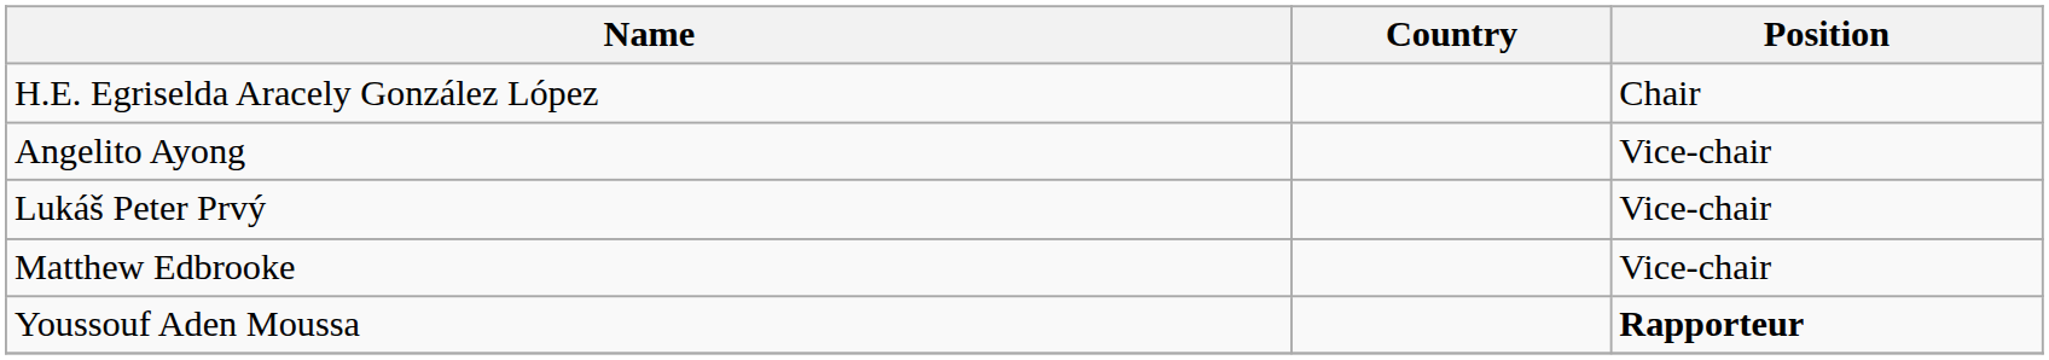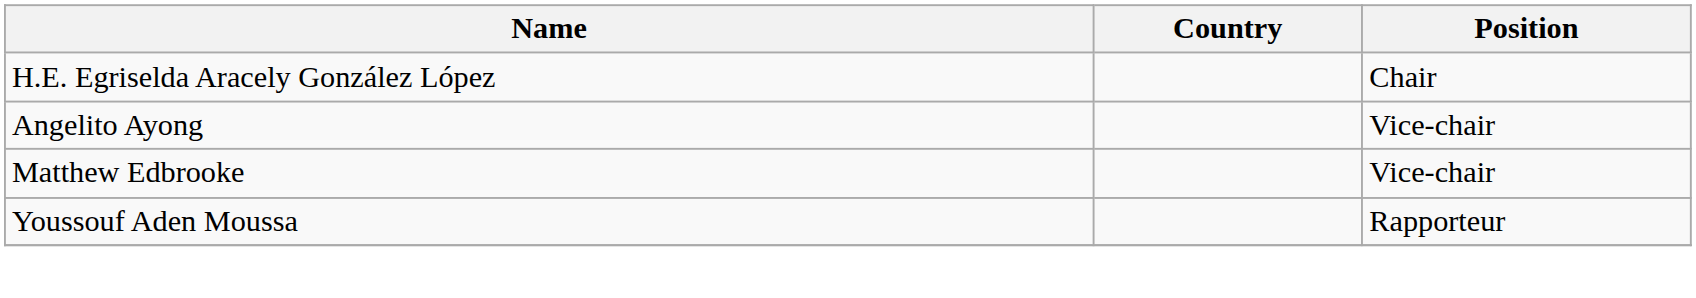- row: Lukáš Peter Prvý | Vice-chair
Youssouf Aden Moussa | Position: bold -> normal
